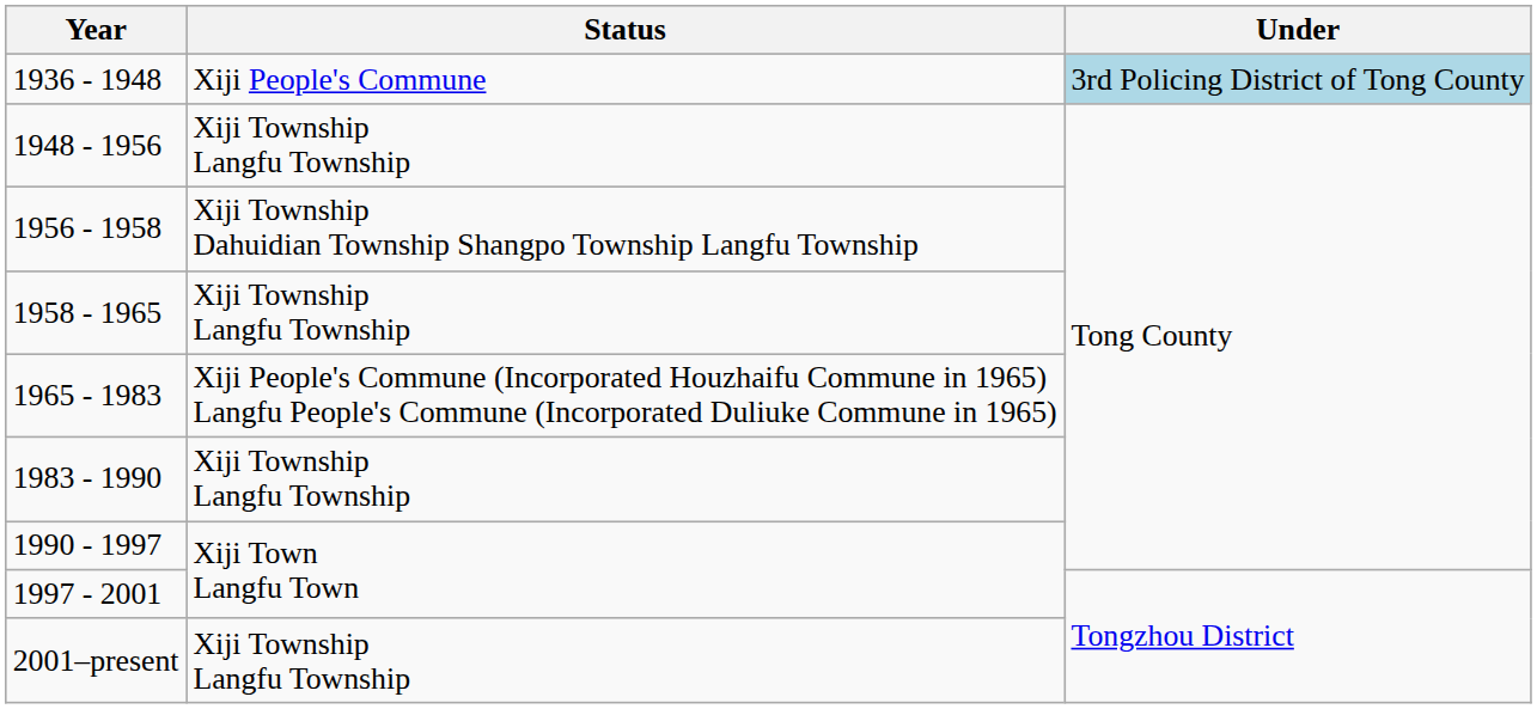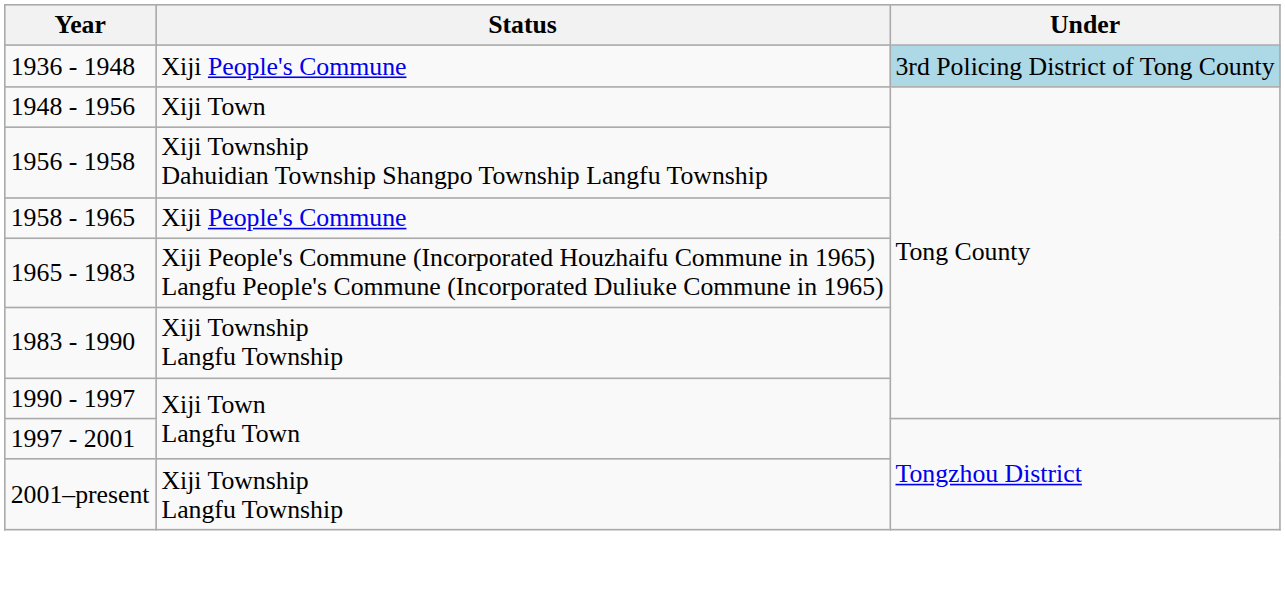1948 - 1956 | Status: Xiji Township Langfu Township -> Xiji Town
1958 - 1965 | Status: Xiji Township Langfu Township -> Xiji People's Commune
